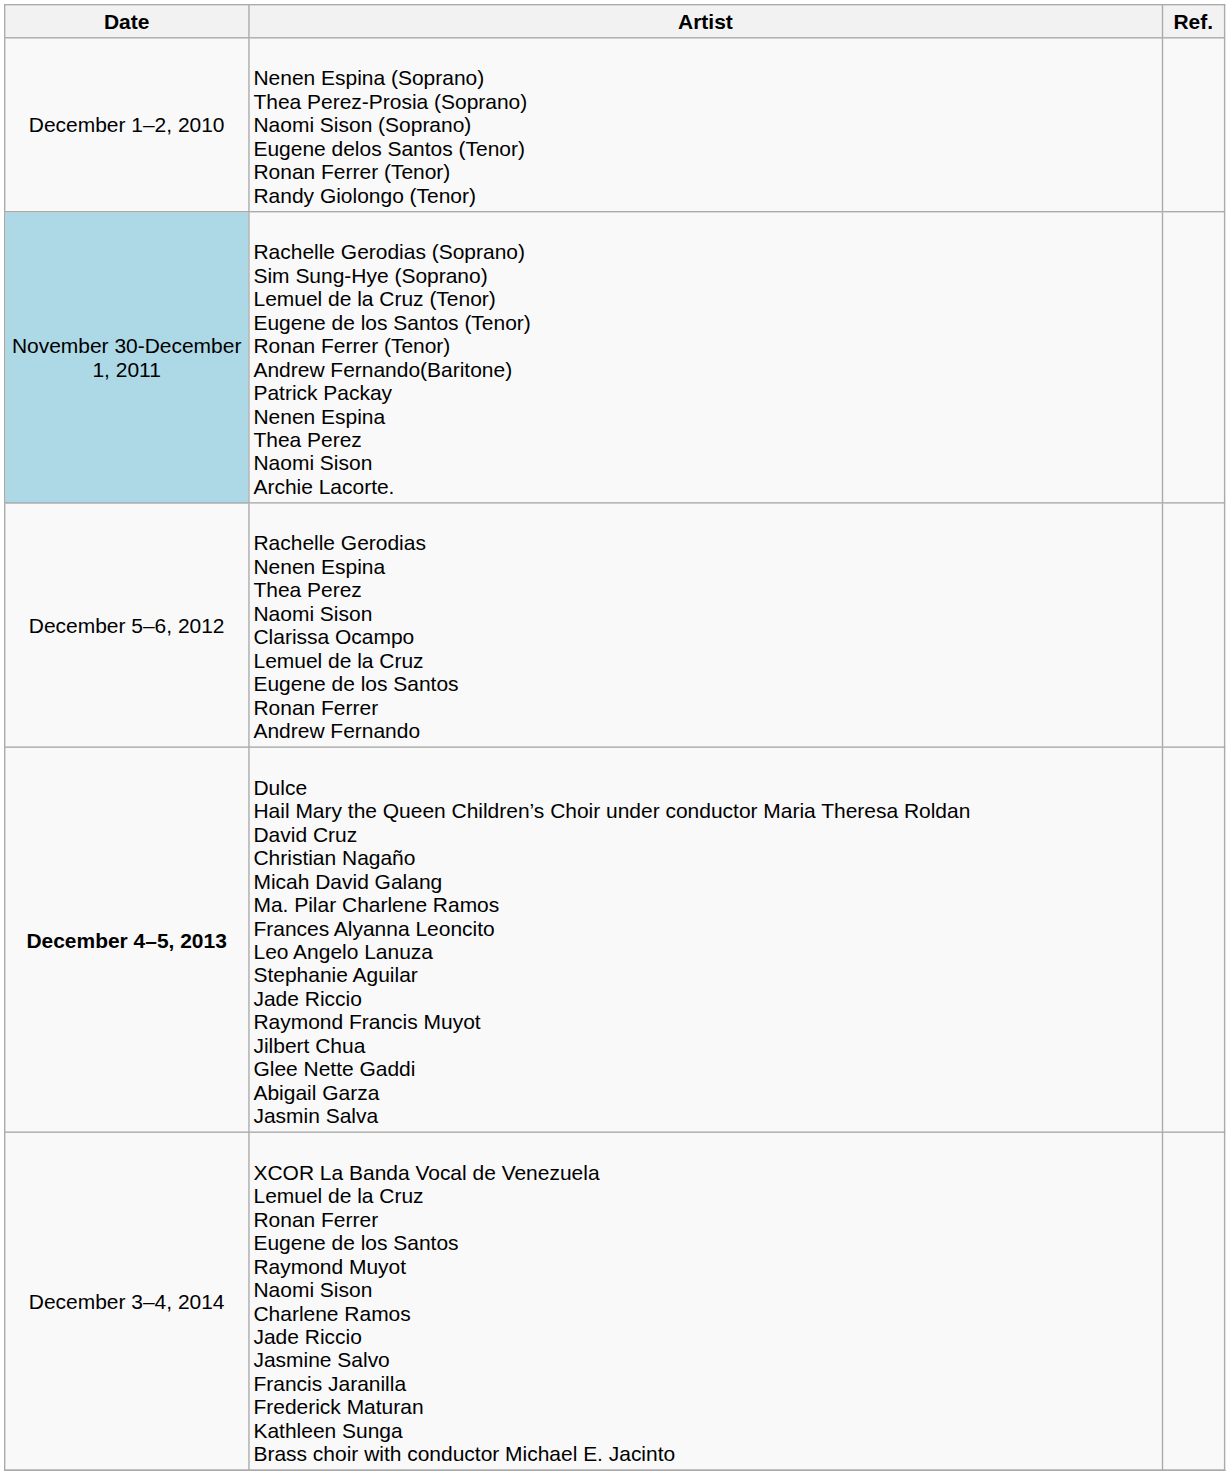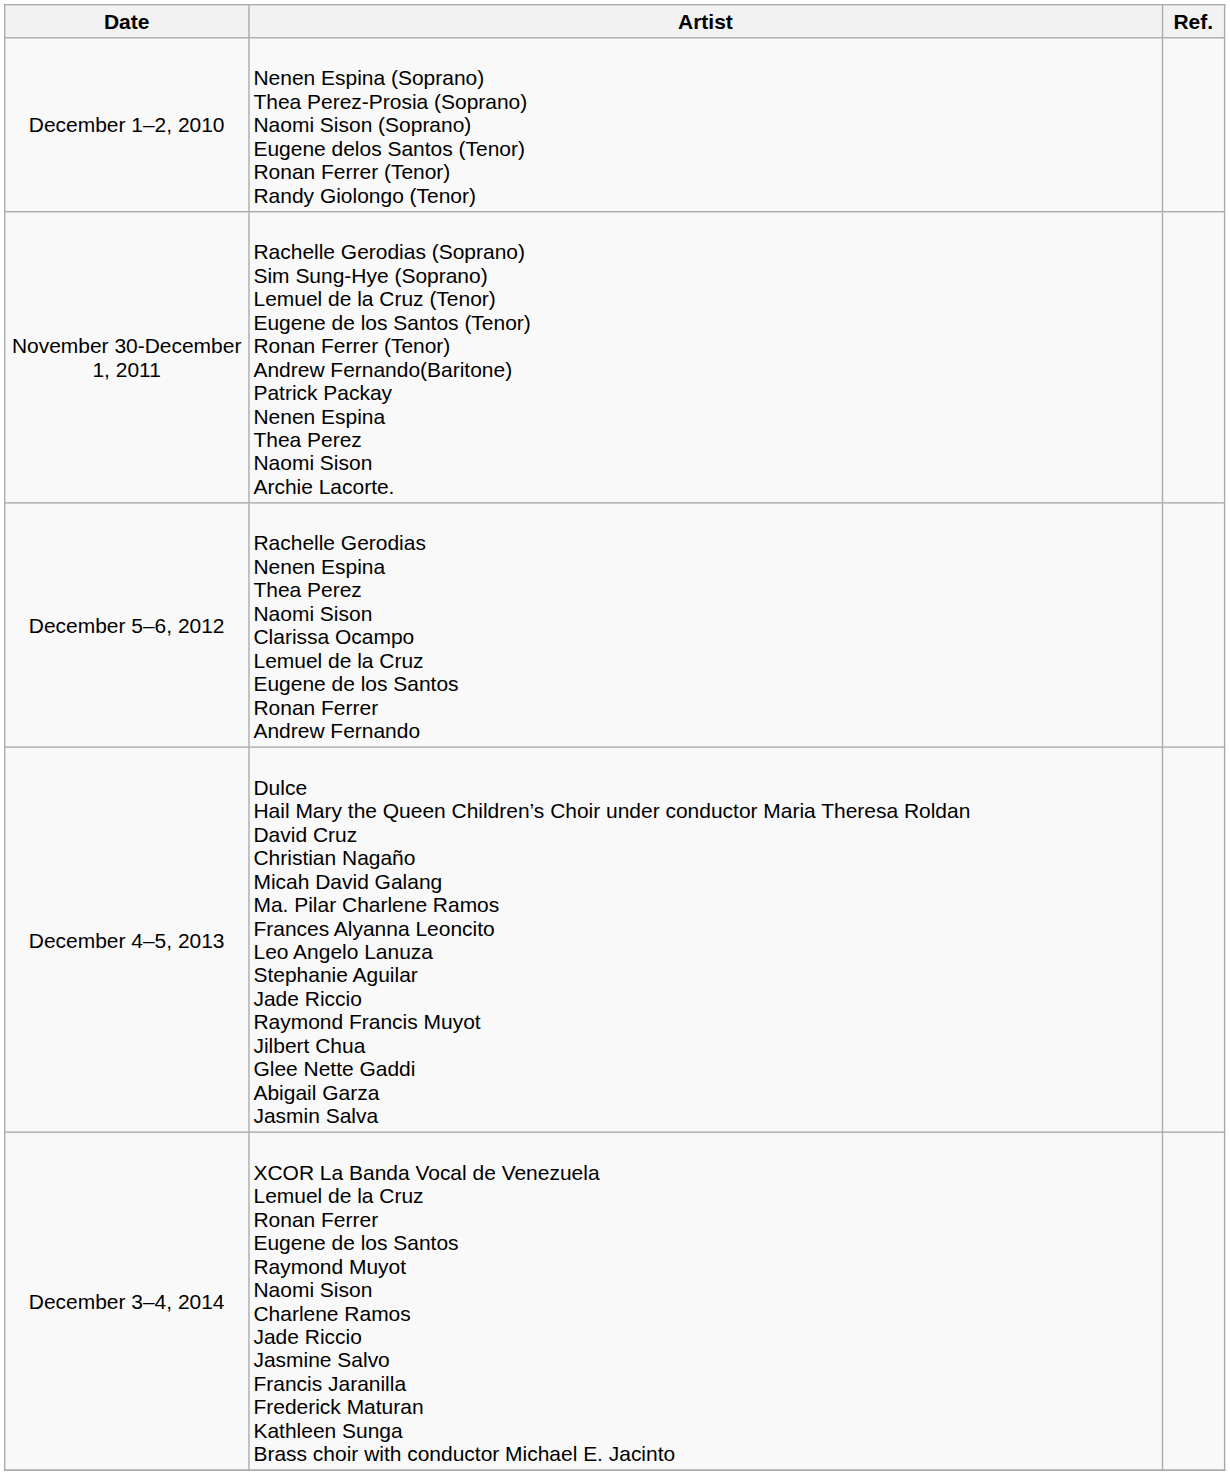November 30-December 1, 2011 | Date: lightblue background -> no background
December 4–5, 2013 | Date: bold -> normal
